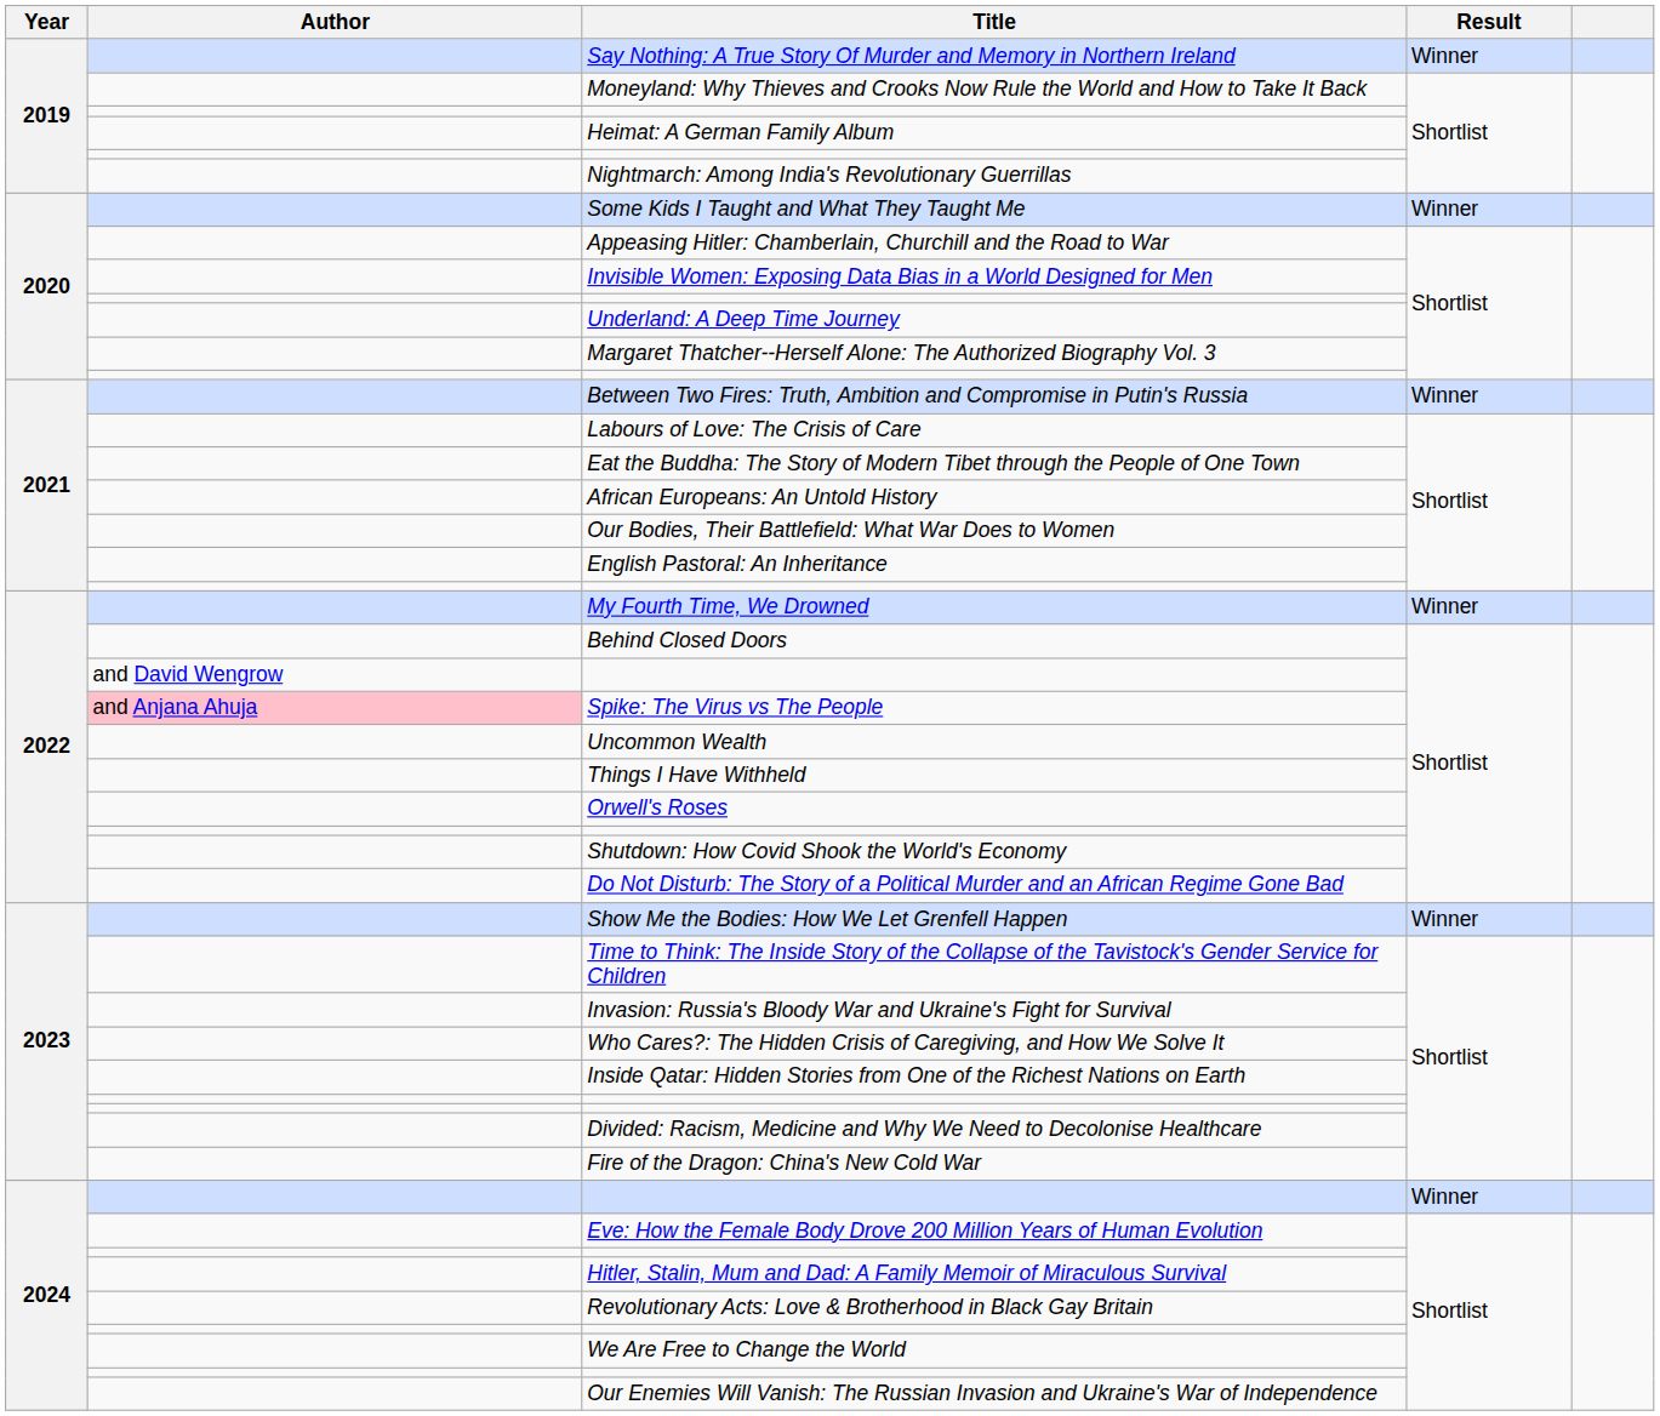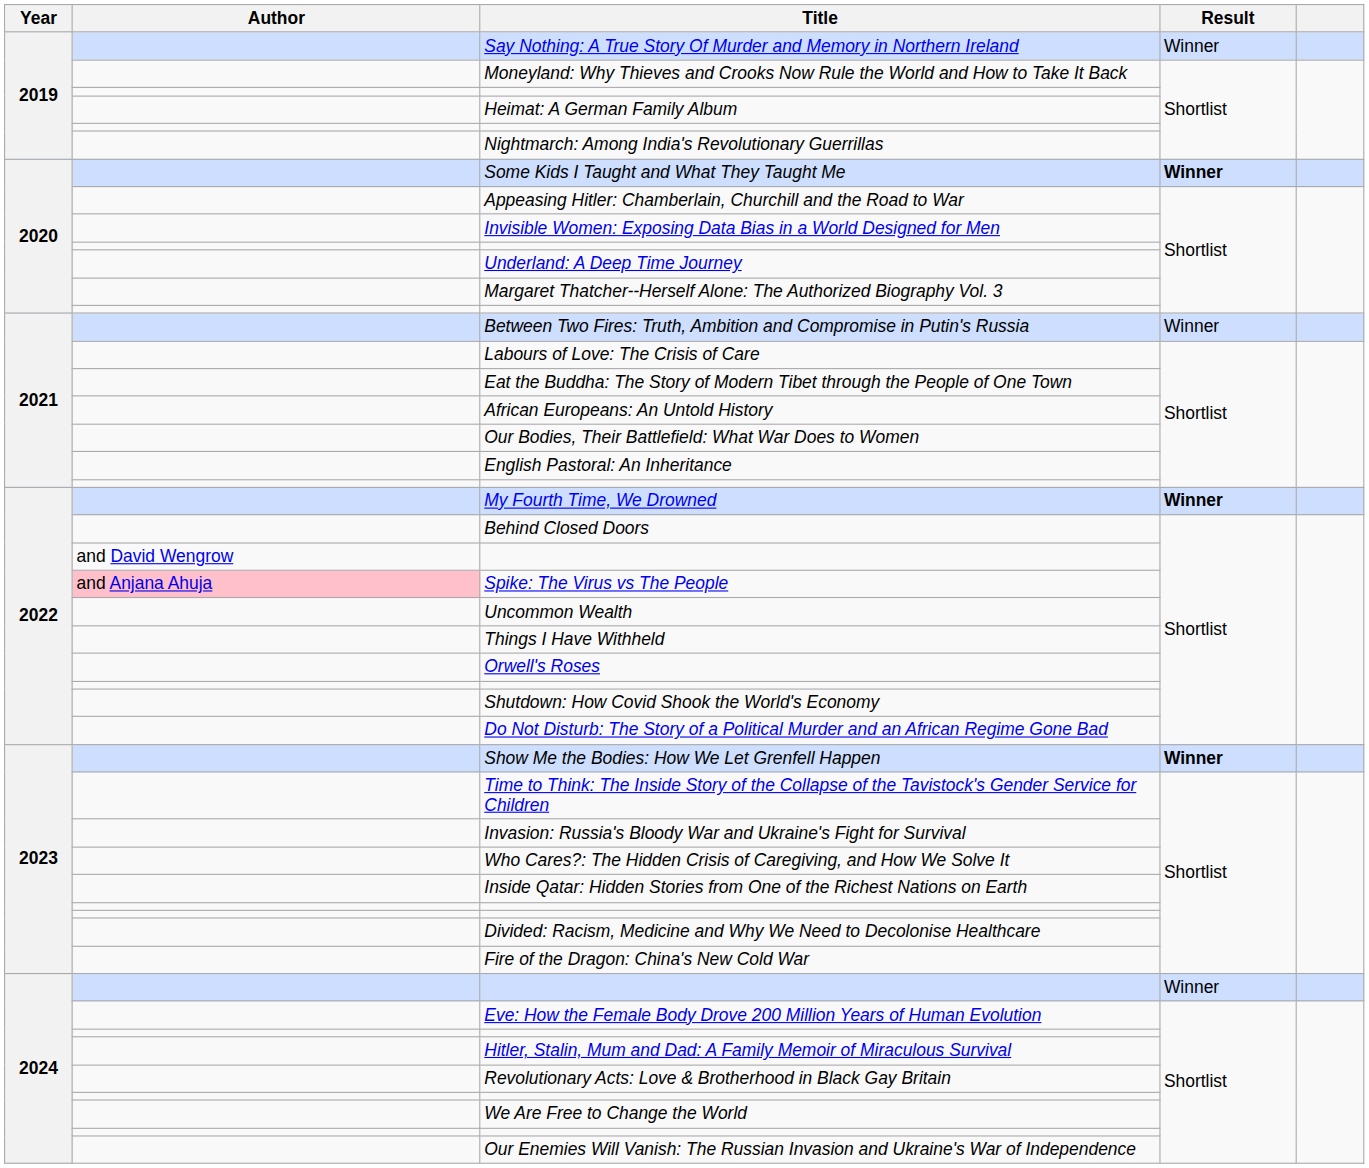Some Kids I Taught and What They Taught Me | Result: normal -> bold
My Fourth Time, We Drowned | Result: normal -> bold
Show Me the Bodies: How We Let Grenfell Happen | Result: normal -> bold
